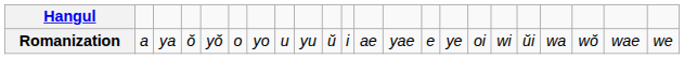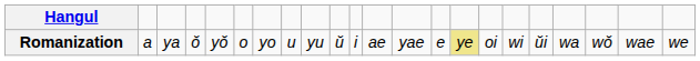Romanization | column 15: no background -> khaki background
